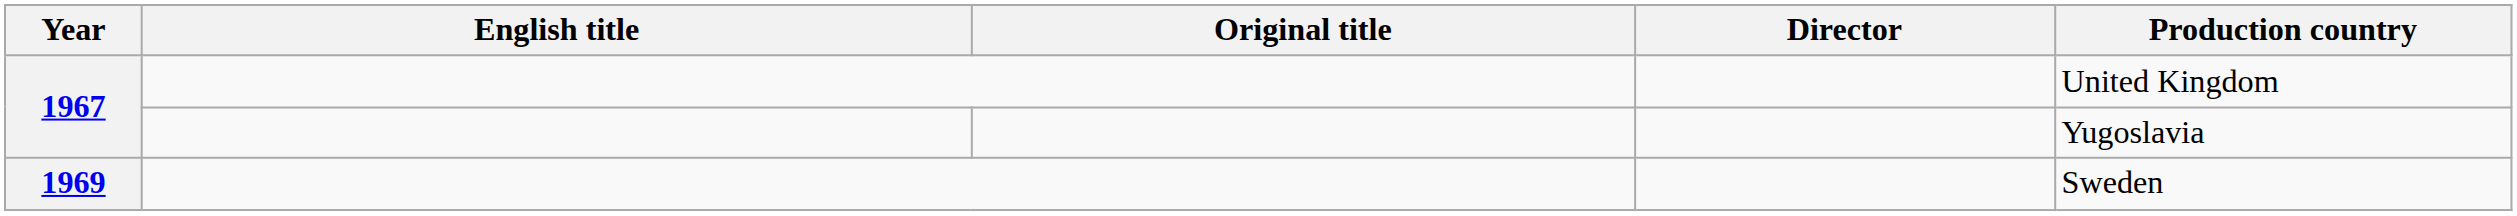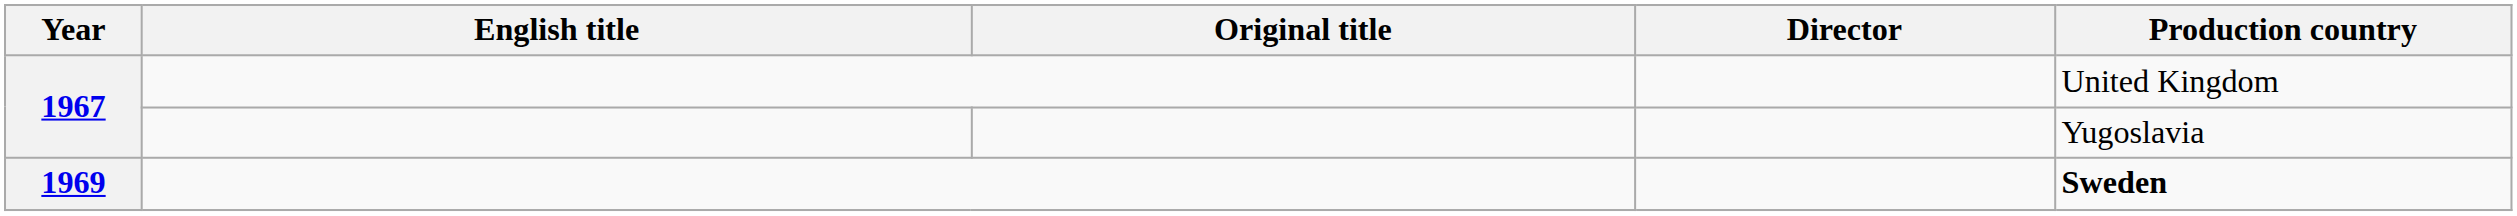1969 | Production country: normal -> bold
